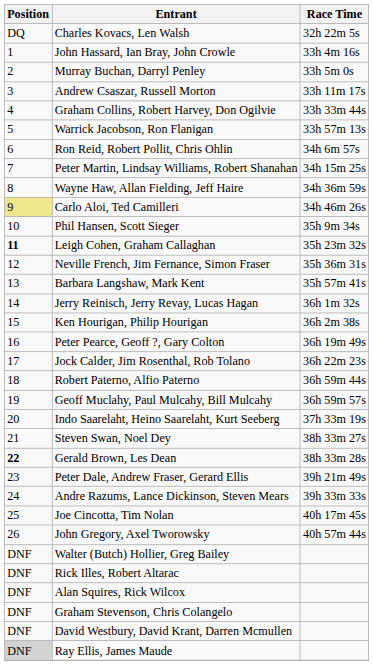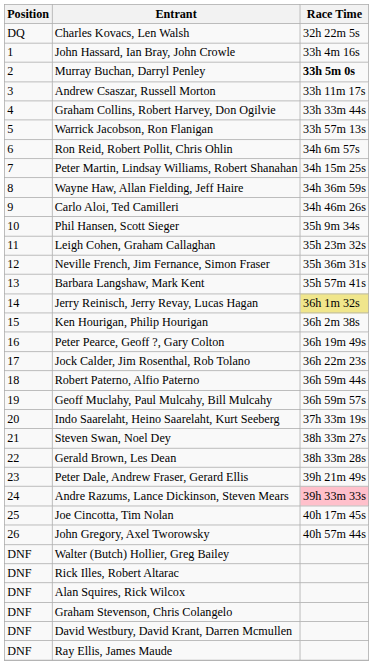Murray Buchan, Darryl Penley | Race Time: normal -> bold
Carlo Aloi, Ted Camilleri | Position: khaki background -> no background
Leigh Cohen, Graham Callaghan | Position: bold -> normal
Jerry Reinisch, Jerry Revay, Lucas Hagan | Race Time: no background -> khaki background
Gerald Brown, Les Dean | Position: bold -> normal
Andre Razums, Lance Dickinson, Steven Mears | Race Time: no background -> pink background
Ray Ellis, James Maude | Position: lightgrey background -> no background
